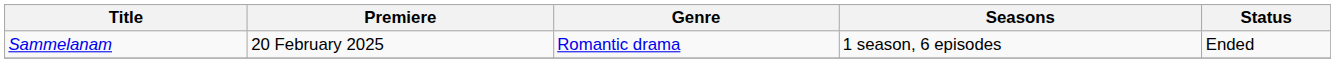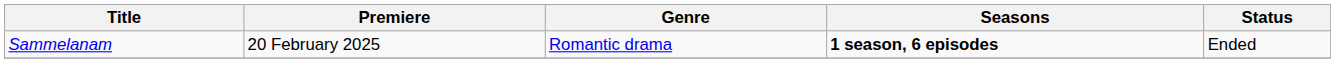Sammelanam | Seasons: normal -> bold
